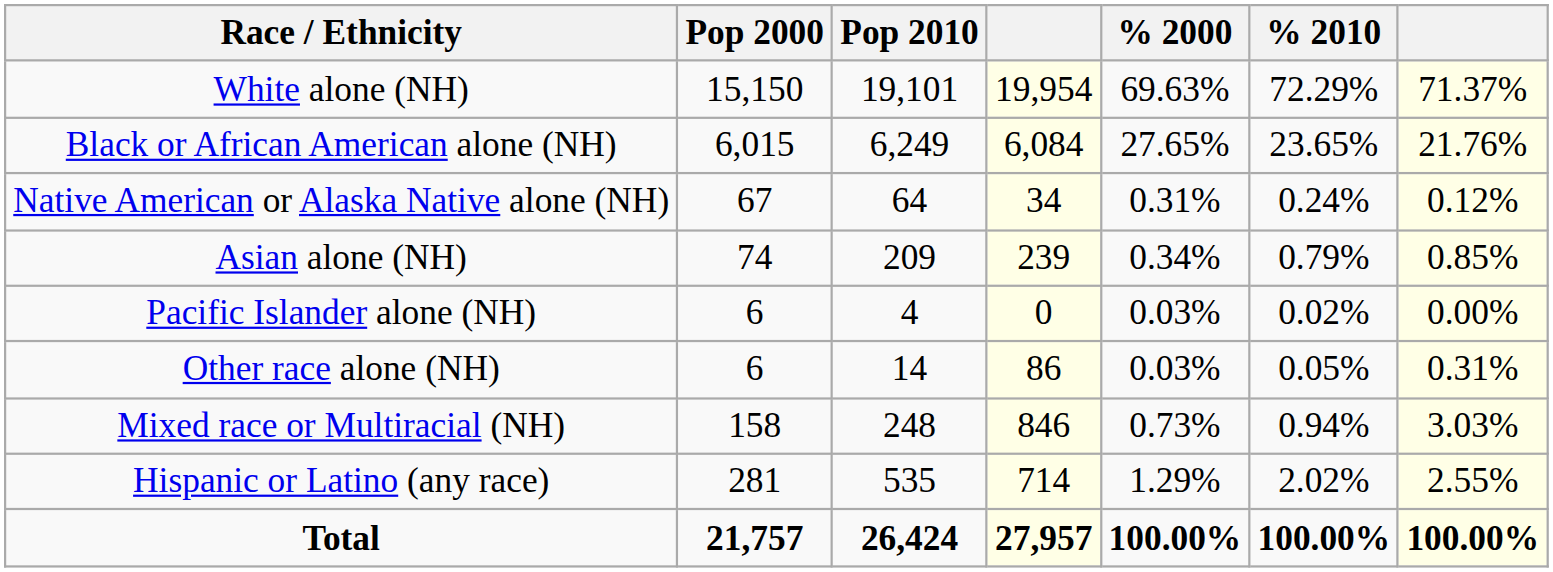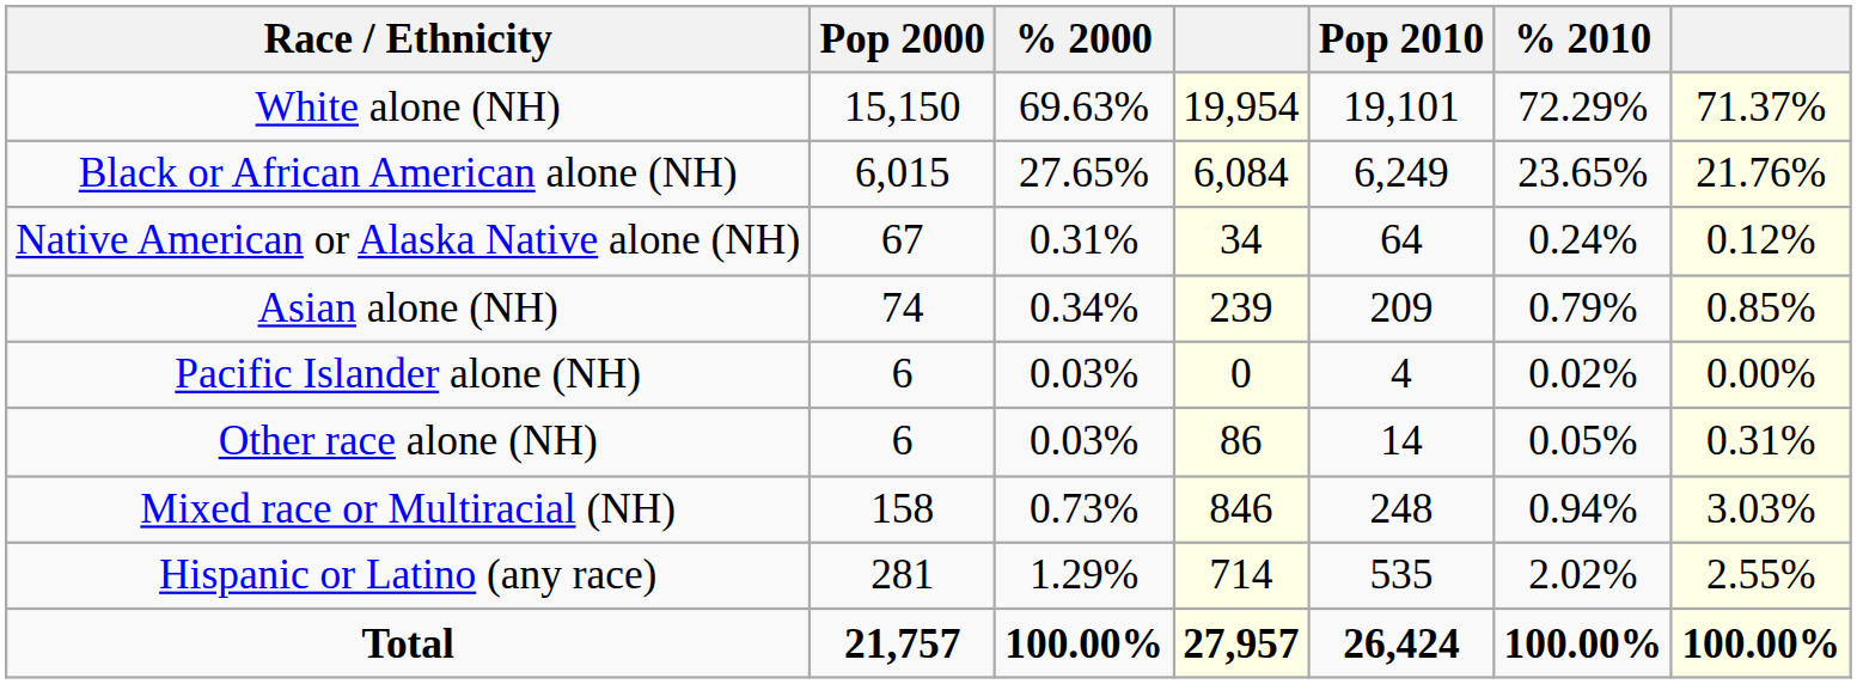columns swapped: Pop 2010 <-> % 2000
